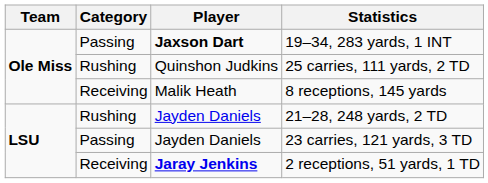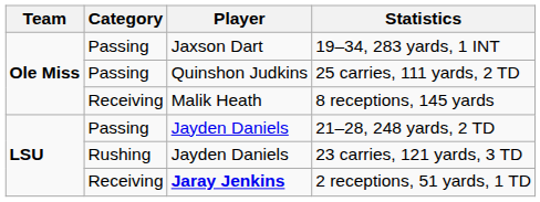19–34, 283 yards, 1 INT | Player: bold -> normal
25 carries, 111 yards, 2 TD | Category: Rushing -> Passing
21–28, 248 yards, 2 TD | Category: Rushing -> Passing
23 carries, 121 yards, 3 TD | Category: Passing -> Rushing
